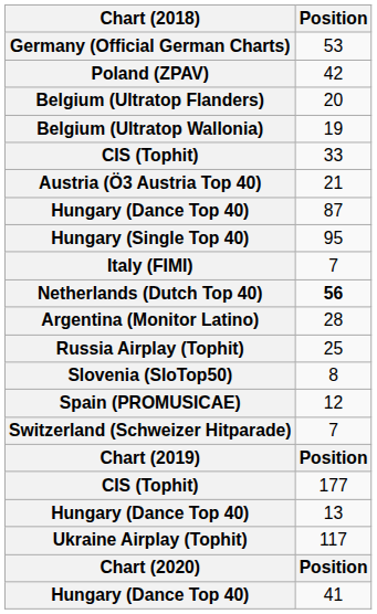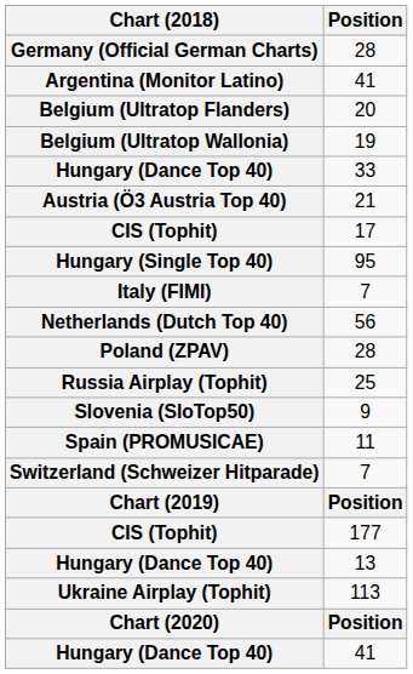row 2 | Position: 53 -> 28
row 3 | Chart (2018): Poland (ZPAV) -> Argentina (Monitor Latino)
row 3 | Position: 42 -> 41
row 6 | Chart (2018): CIS (Tophit) -> Hungary (Dance Top 40)
row 8 | Chart (2018): Hungary (Dance Top 40) -> CIS (Tophit)
row 8 | Position: 87 -> 17
row 11 | Position: bold -> normal
row 12 | Chart (2018): Argentina (Monitor Latino) -> Poland (ZPAV)
row 14 | Position: 8 -> 9
row 15 | Position: 12 -> 11
row 20 | Position: 117 -> 113
